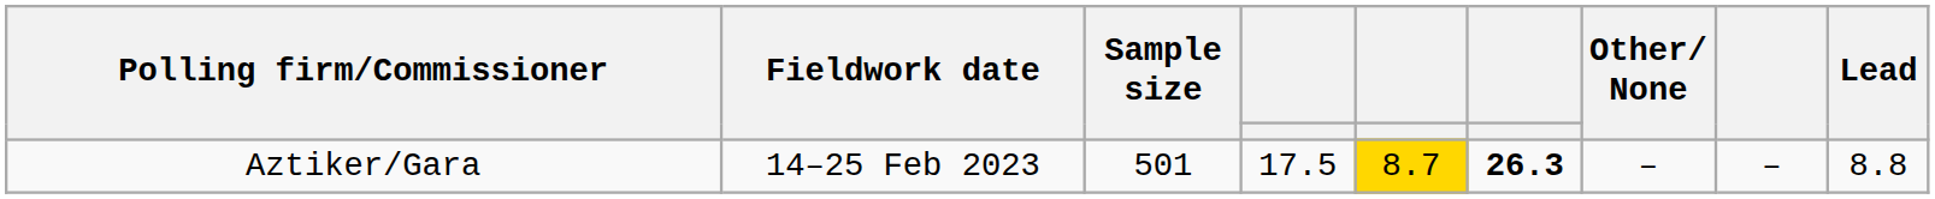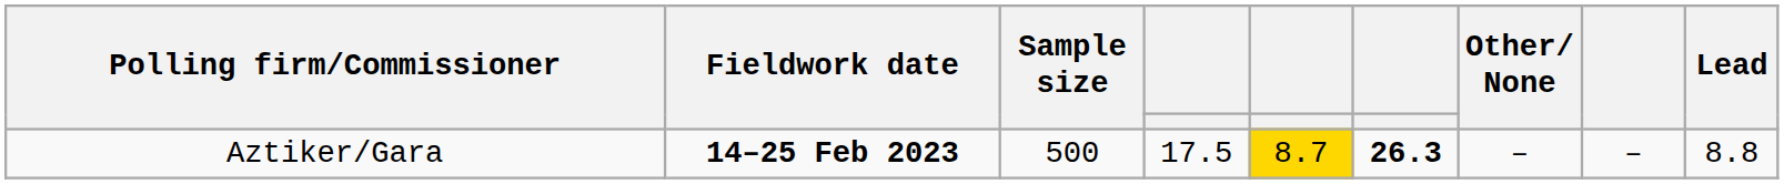Aztiker/Gara | Fieldwork date: normal -> bold
Aztiker/Gara | Sample size: 501 -> 500
